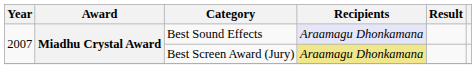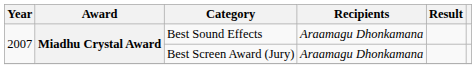Best Sound Effects | Recipients: lavender background -> no background
Best Screen Award (Jury) | Recipients: khaki background -> no background
